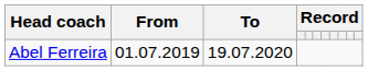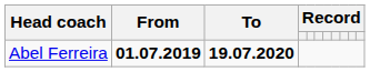Abel Ferreira | From: normal -> bold
Abel Ferreira | To: normal -> bold
